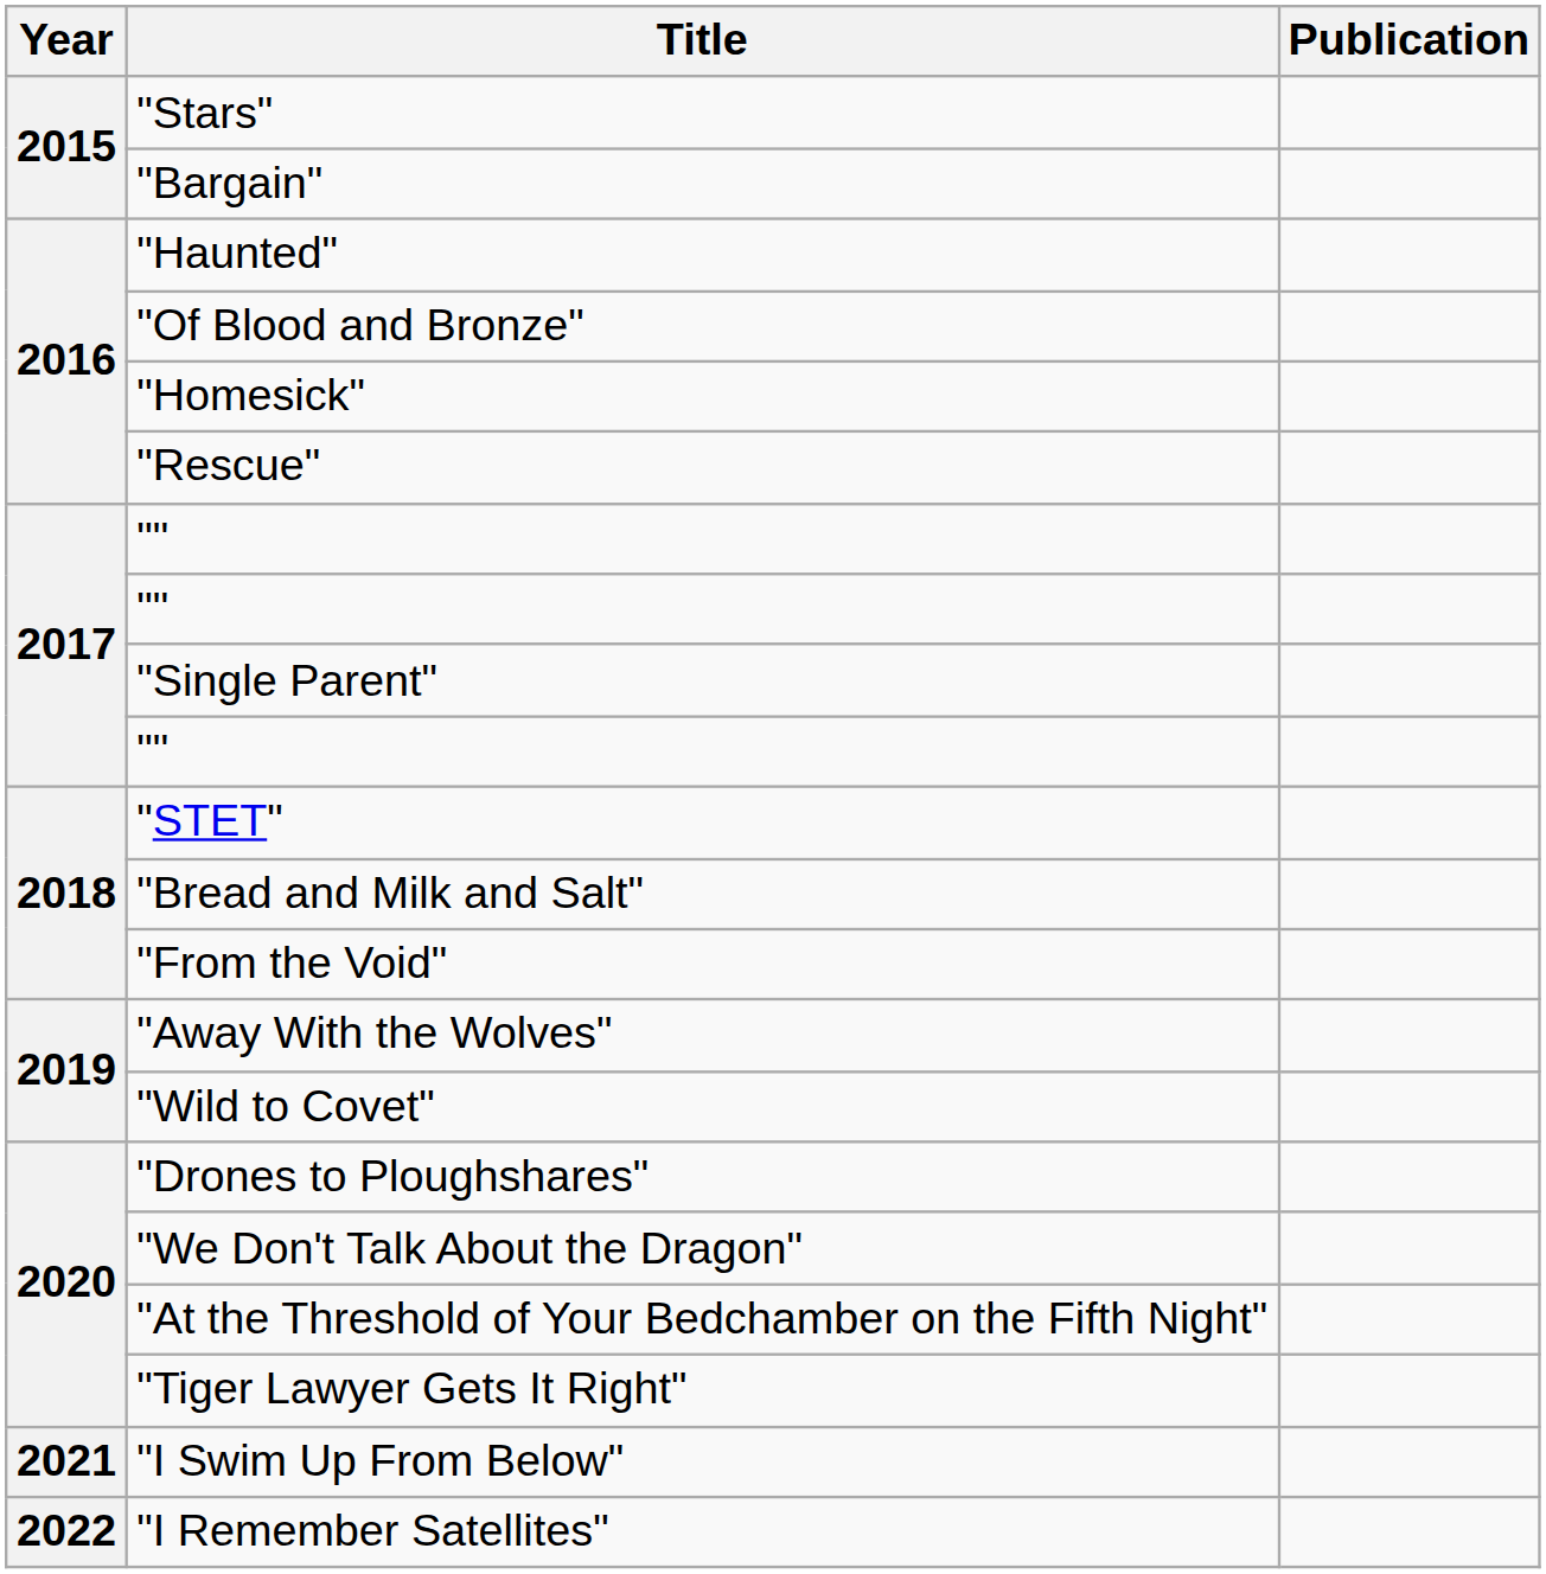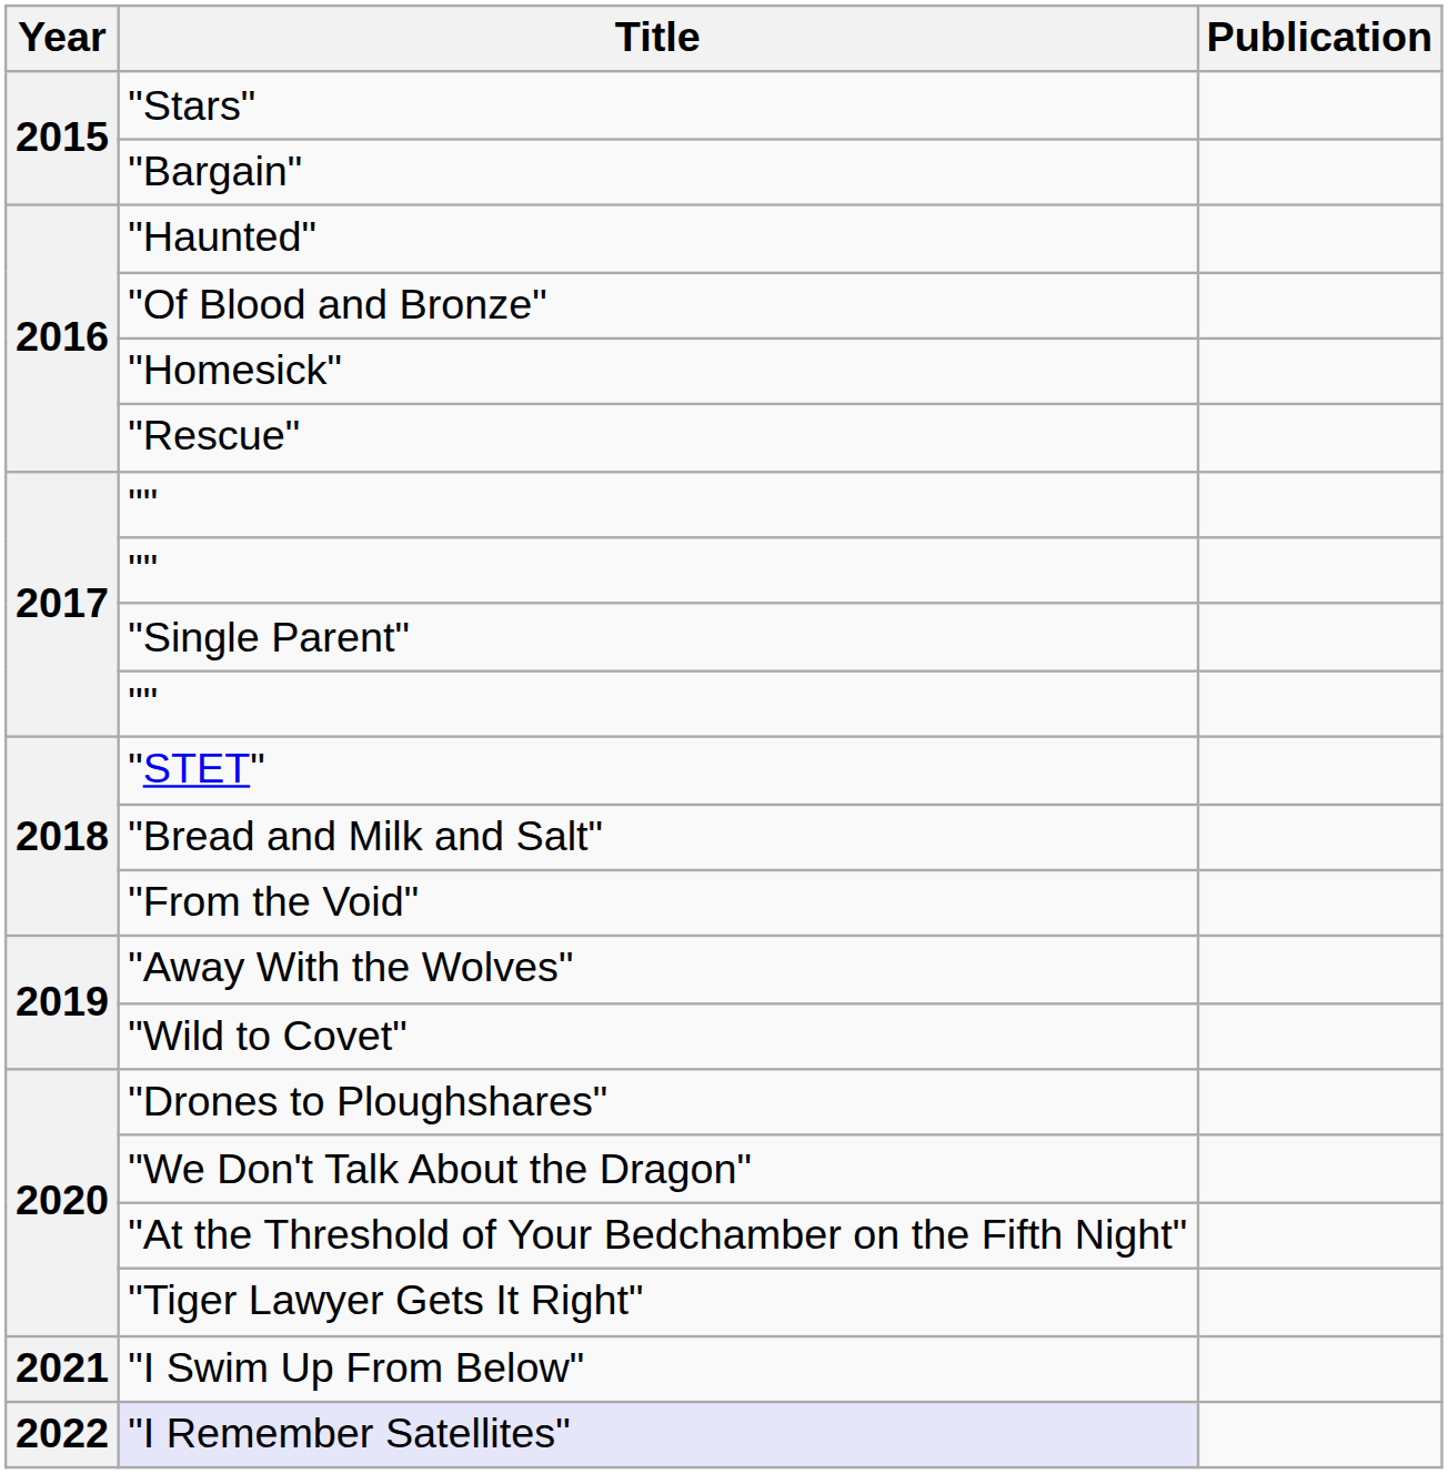"I Remember Satellites" | Title: no background -> lavender background
